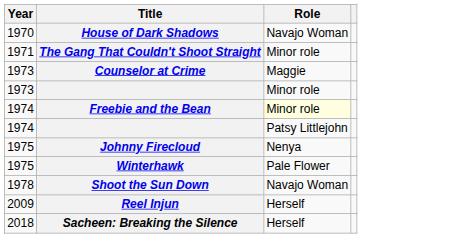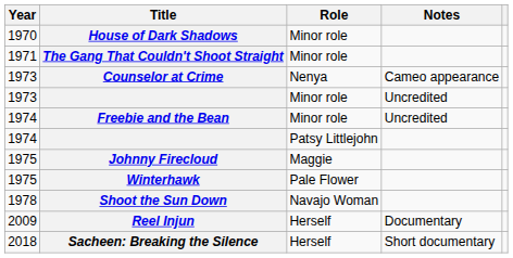+ column: Notes | Cameo appearance | Uncredited | Uncredited | Documentary | Short documentary
House of Dark Shadows | Role: Navajo Woman -> Minor role
Counselor at Crime | Role: Maggie -> Nenya
Freebie and the Bean | Role: lightyellow background -> no background
Johnny Firecloud | Role: Nenya -> Maggie
